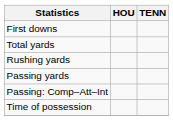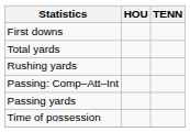rows swapped: Passing yards <-> Passing: Comp–Att–Int
